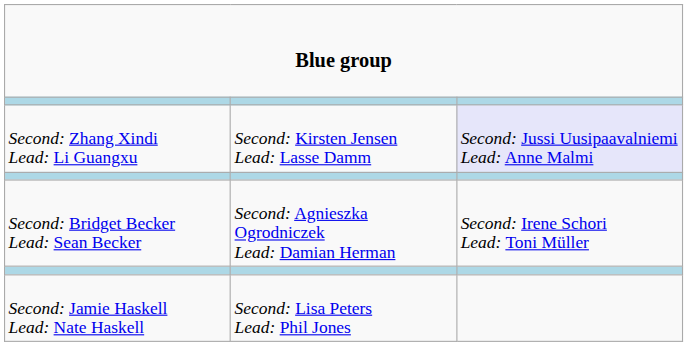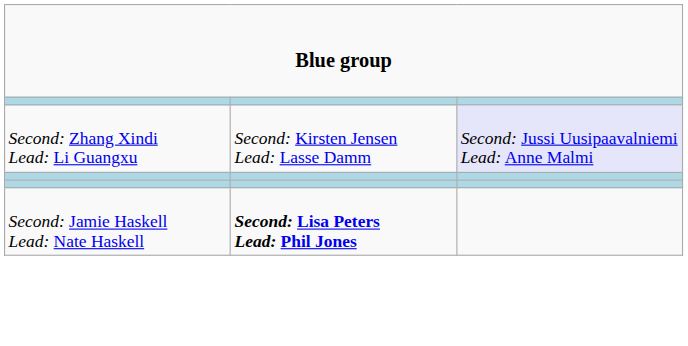- row: Second: Bridget Becker Lead: Sean Becker | Second: Agnieszka Ogrodniczek Lead: Damian Herman | Second: Irene Schori Lead: Toni Müller
Second: Jamie Haskell Lead: Nate Haskell | column 2: normal -> bold
